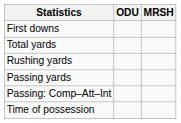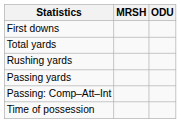columns swapped: ODU <-> MRSH
